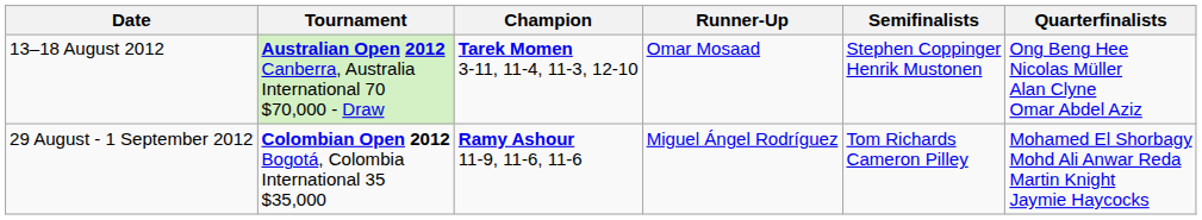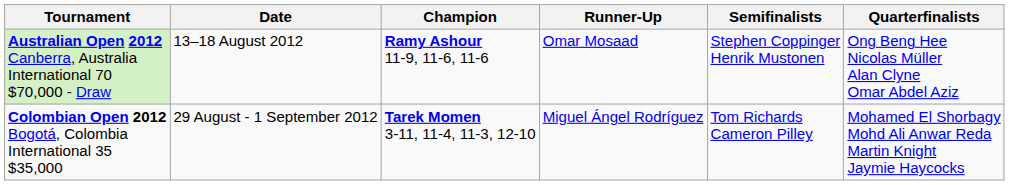columns swapped: Tournament <-> Date
row 2 | Champion: Tarek Momen 3-11, 11-4, 11-3, 12-10 -> Ramy Ashour 11-9, 11-6, 11-6
row 3 | Champion: Ramy Ashour 11-9, 11-6, 11-6 -> Tarek Momen 3-11, 11-4, 11-3, 12-10
